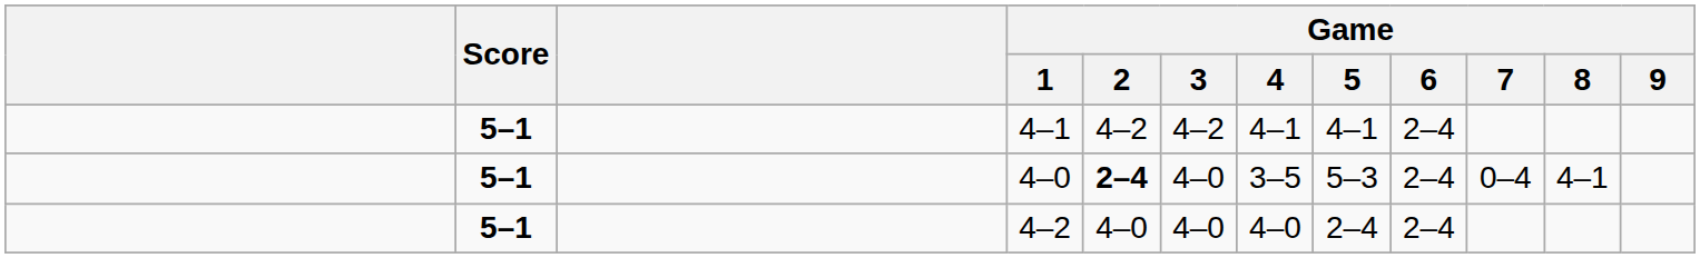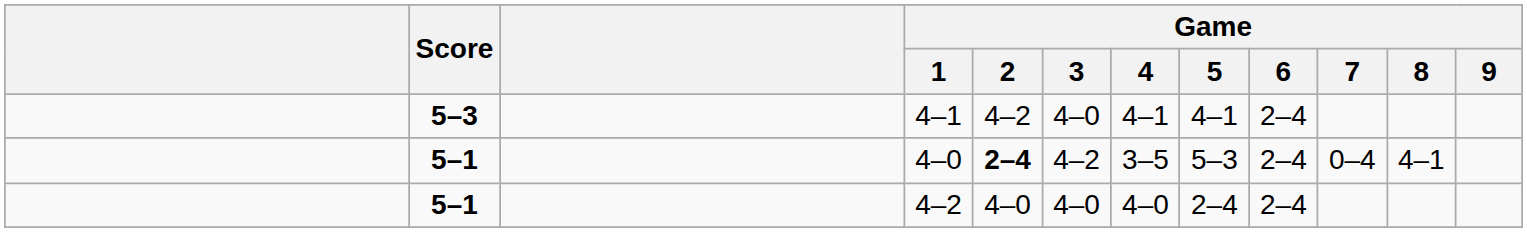row 3 | Score: 5–1 -> 5–3
row 3 | Game / 3: 4–2 -> 4–0
row 4 | Game / 3: 4–0 -> 4–2
